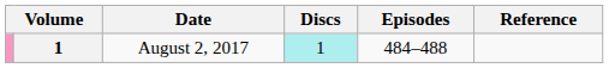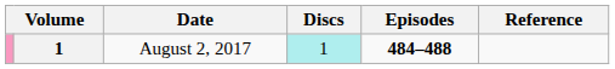August 2, 2017 | Episodes: normal -> bold
